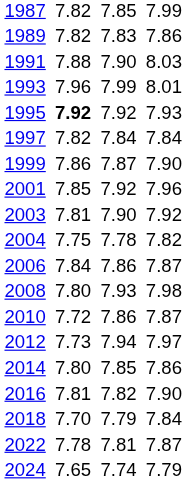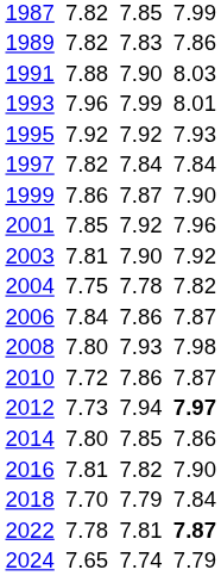1995 | column 2: bold -> normal
2012 | column 4: normal -> bold
2022 | column 4: normal -> bold
